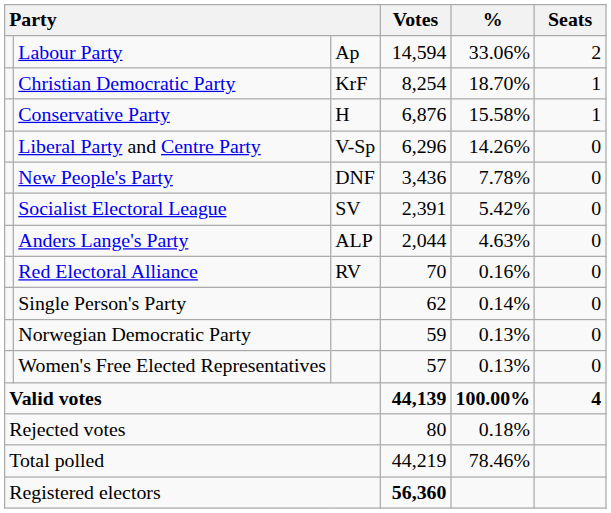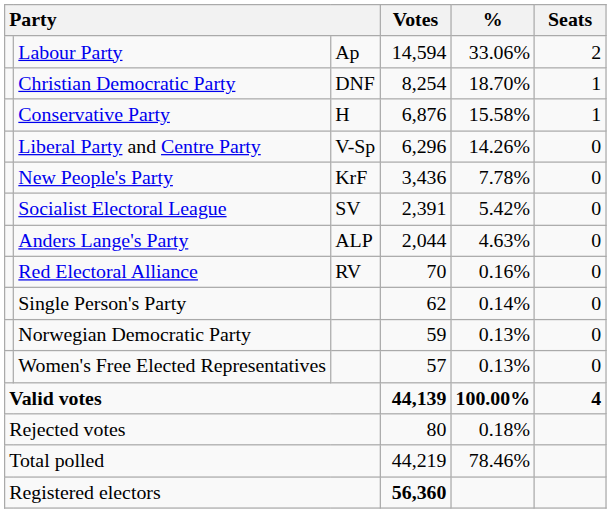Christian Democratic Party | column 3: KrF -> DNF
New People's Party | column 3: DNF -> KrF
